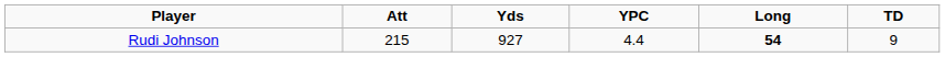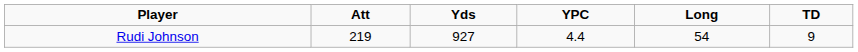Rudi Johnson | Att: 215 -> 219
Rudi Johnson | Long: bold -> normal
